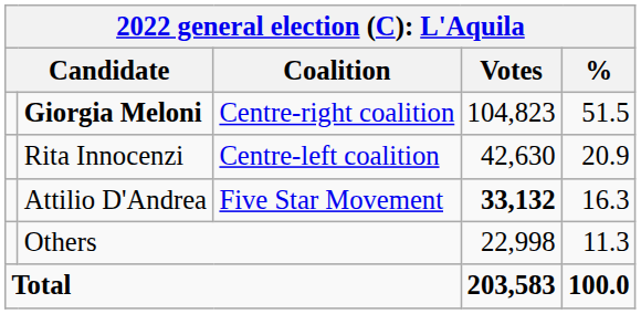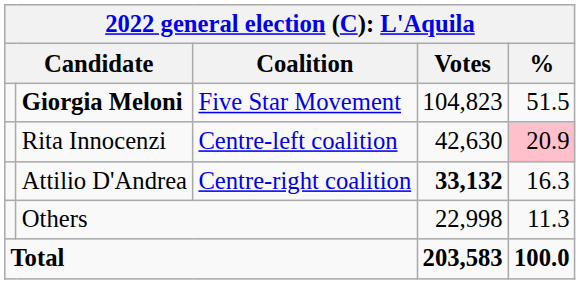Giorgia Meloni | Coalition: Centre-right coalition -> Five Star Movement
Rita Innocenzi | %: no background -> pink background
Attilio D'Andrea | Coalition: Five Star Movement -> Centre-right coalition
